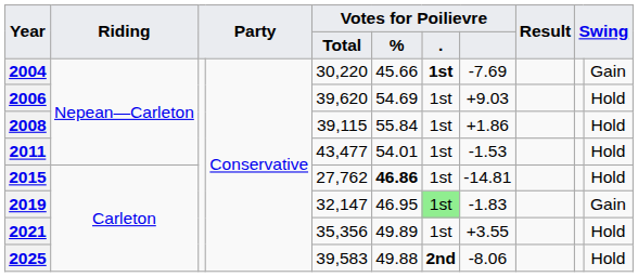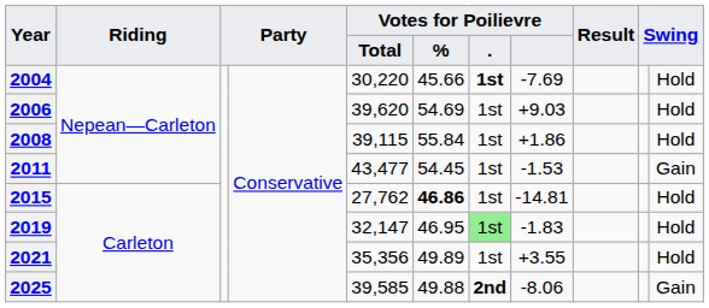2004 | column 11: Gain -> Hold
2011 | Votes for Poilievre / %: 54.01 -> 54.45
2011 | column 11: Hold -> Gain
2019 | column 11: Gain -> Hold
2025 | Votes for Poilievre / Total: 39,583 -> 39,585
2025 | column 11: Hold -> Gain
